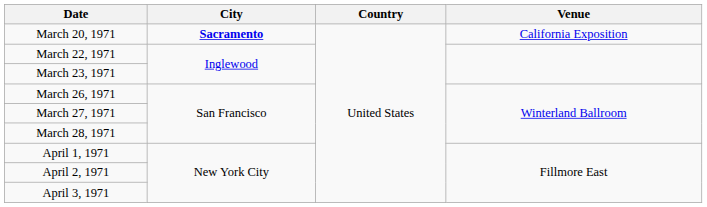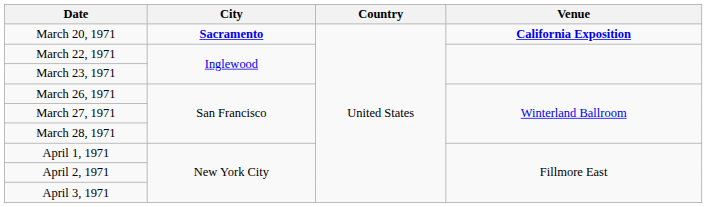March 20, 1971 | Venue: normal -> bold
